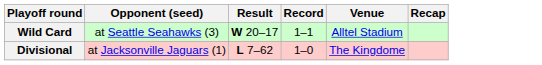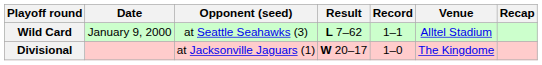+ column: Date | January 9, 2000
Wild Card | Result: W 20–17 -> L 7–62
Divisional | Result: L 7–62 -> W 20–17
